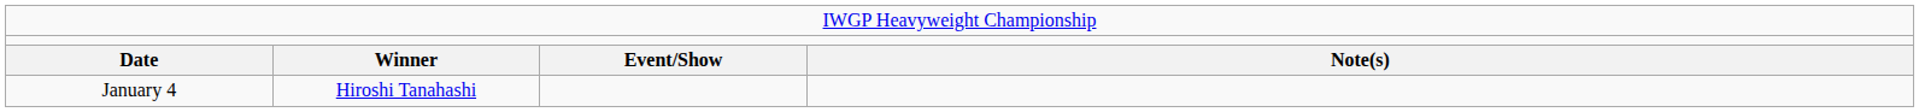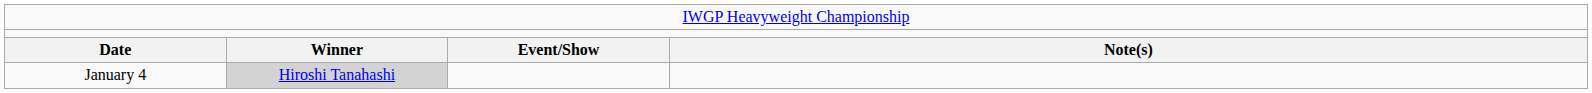January 4 | column 2: no background -> lightgrey background
